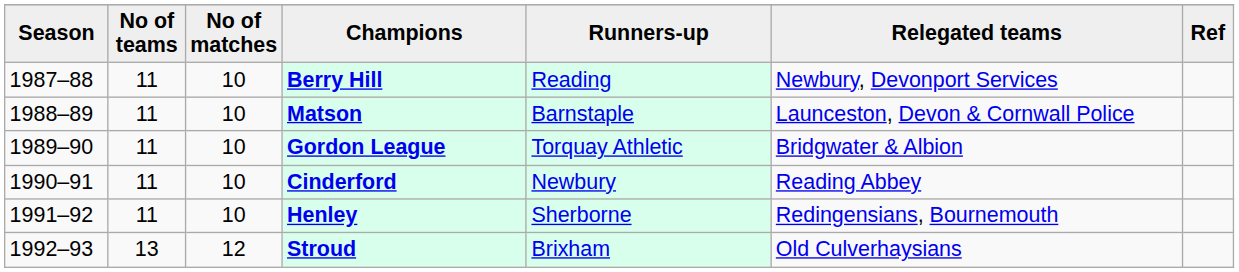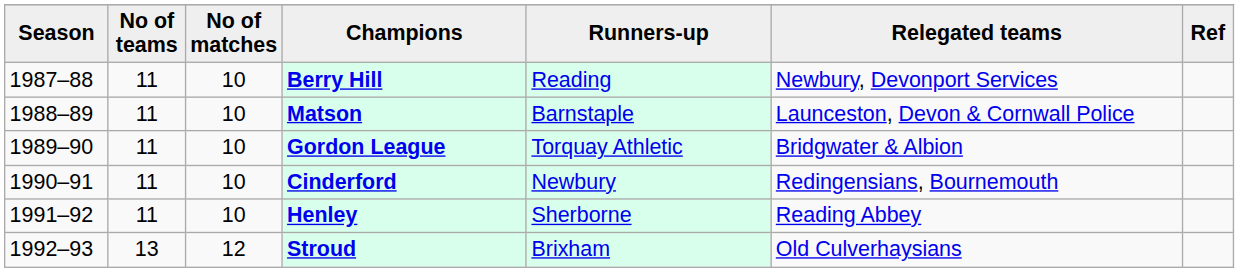Cinderford | Relegated teams: Reading Abbey -> Redingensians, Bournemouth
Henley | Relegated teams: Redingensians, Bournemouth -> Reading Abbey
